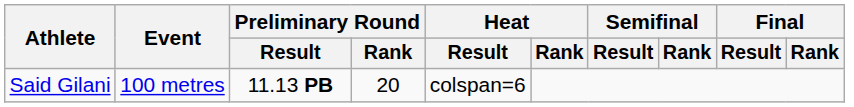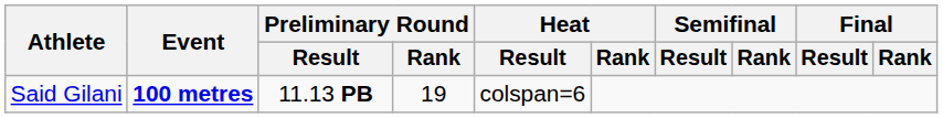Said Gilani | Event: normal -> bold
Said Gilani | Preliminary Round / Rank: 20 -> 19
